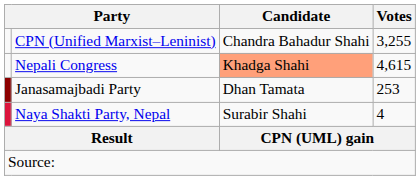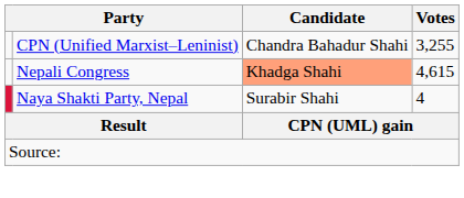- row: Janasamajbadi Party | Dhan Tamata | 253
